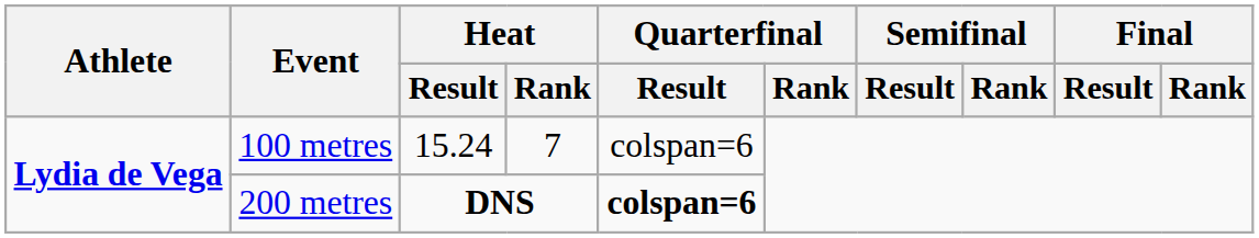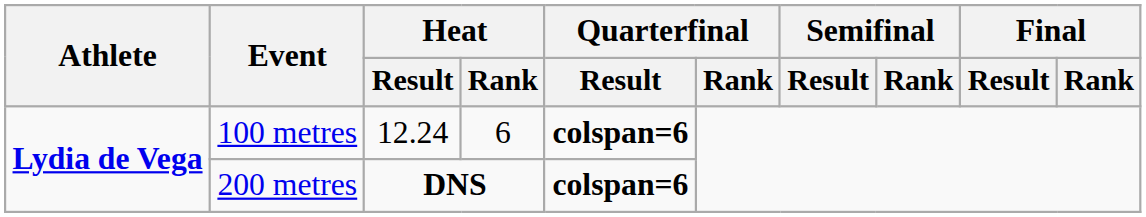100 metres | Heat / Result: 15.24 -> 12.24
100 metres | Heat / Rank: 7 -> 6
100 metres | Quarterfinal / Result: normal -> bold
